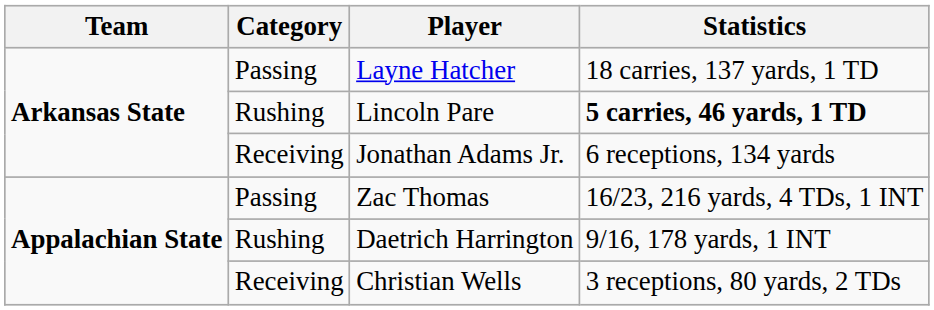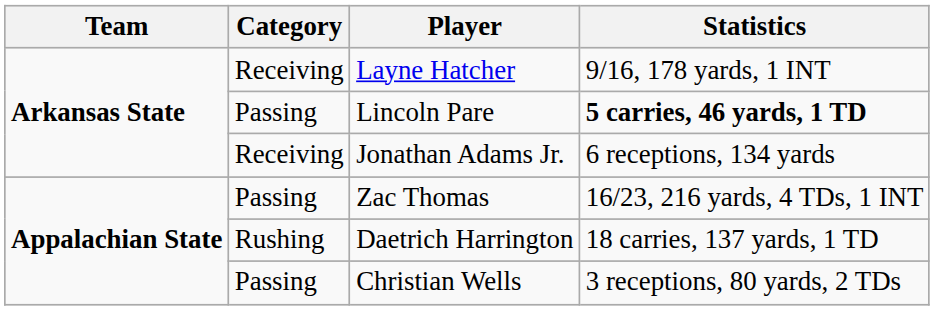Layne Hatcher | Category: Passing -> Receiving
Layne Hatcher | Statistics: 18 carries, 137 yards, 1 TD -> 9/16, 178 yards, 1 INT
Lincoln Pare | Category: Rushing -> Passing
Daetrich Harrington | Statistics: 9/16, 178 yards, 1 INT -> 18 carries, 137 yards, 1 TD
Christian Wells | Category: Receiving -> Passing
